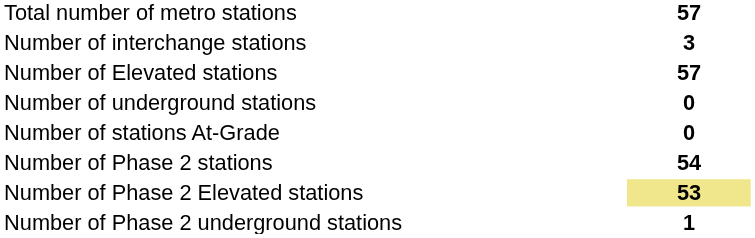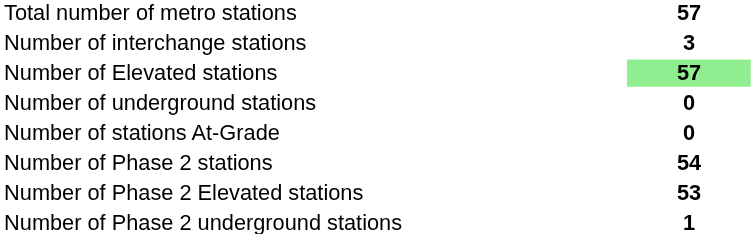Number of Elevated stations | column 2: no background -> lightgreen background
Number of Phase 2 Elevated stations | column 2: khaki background -> no background
